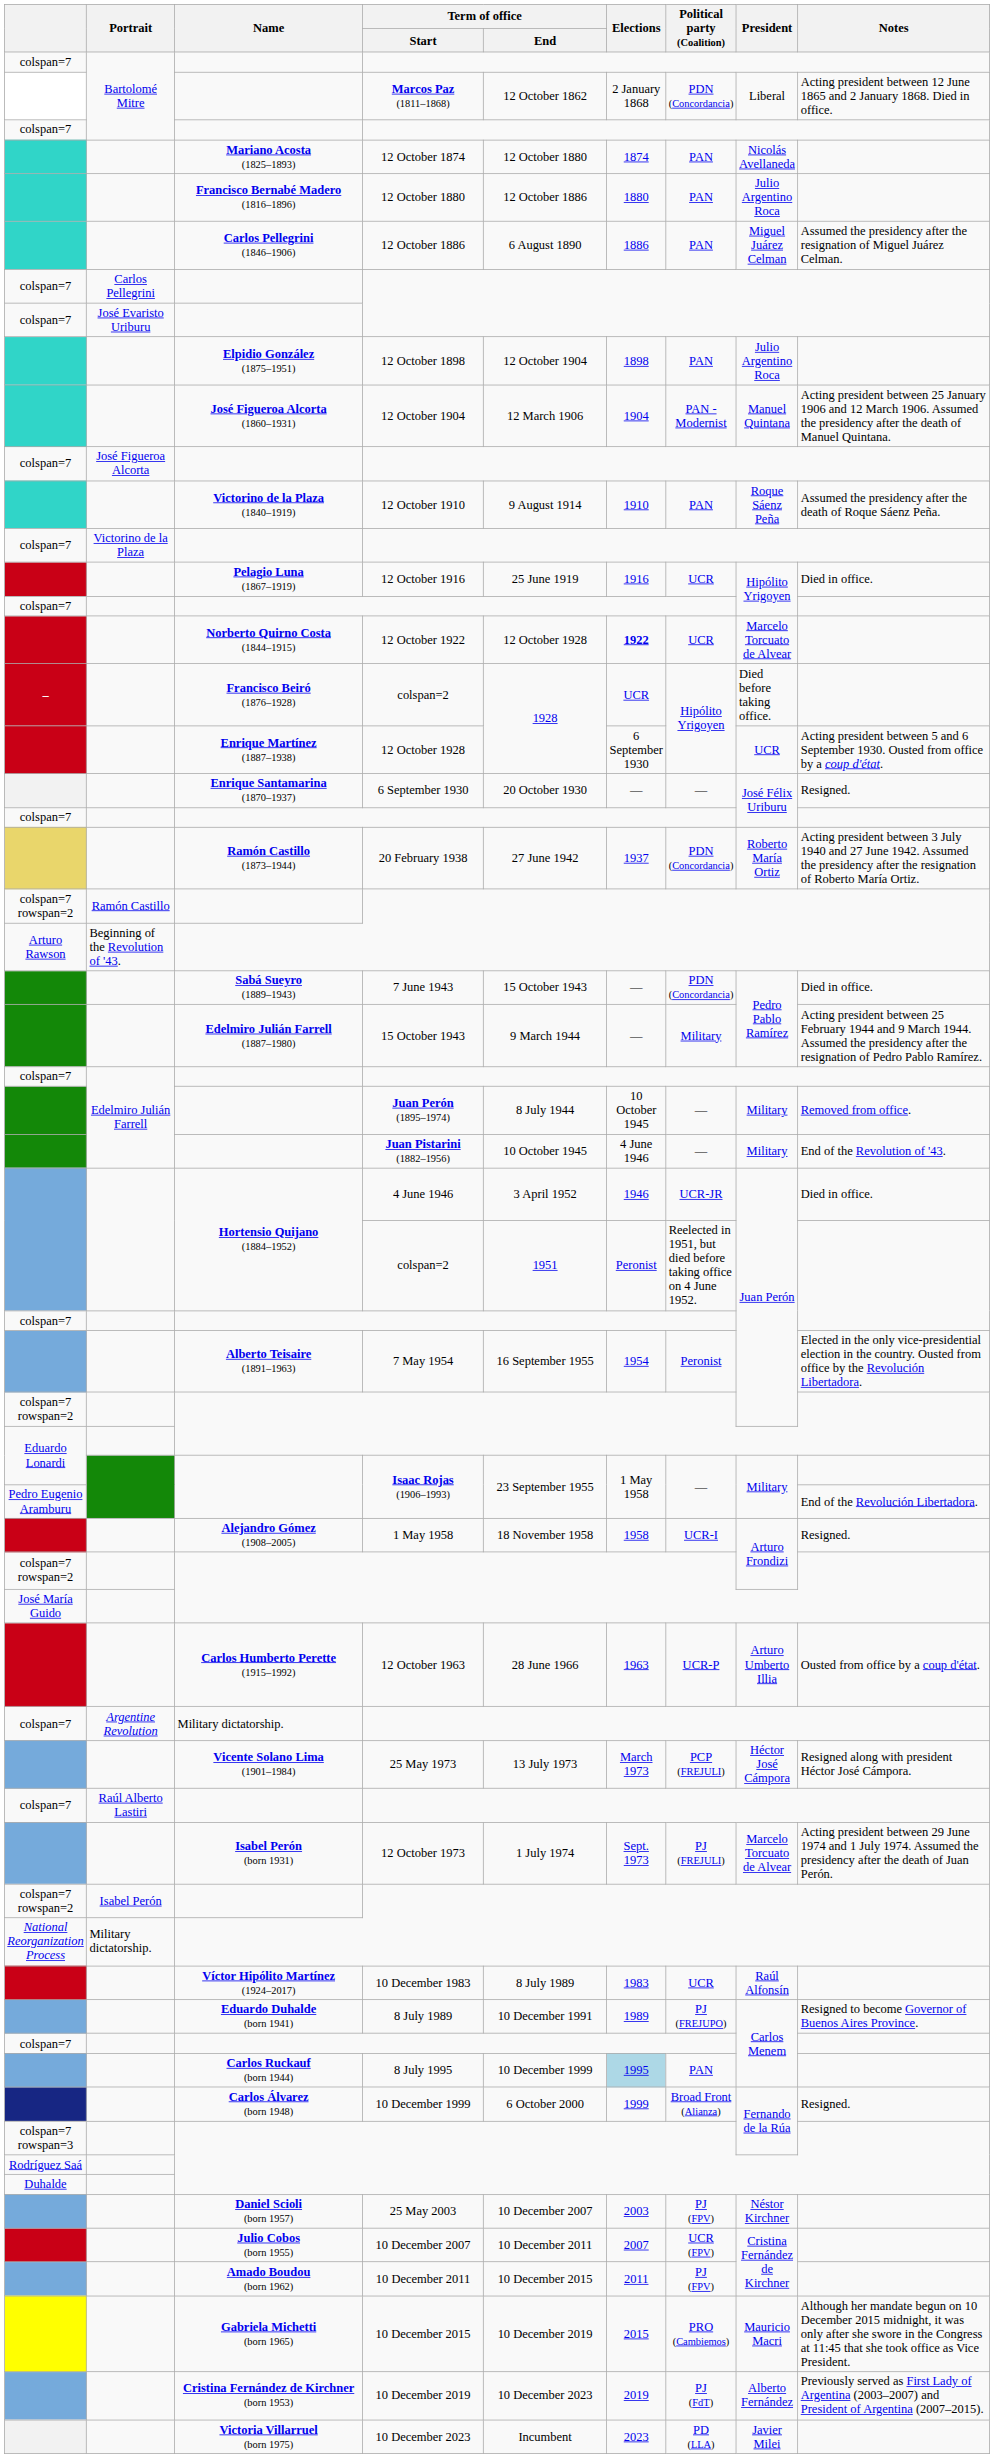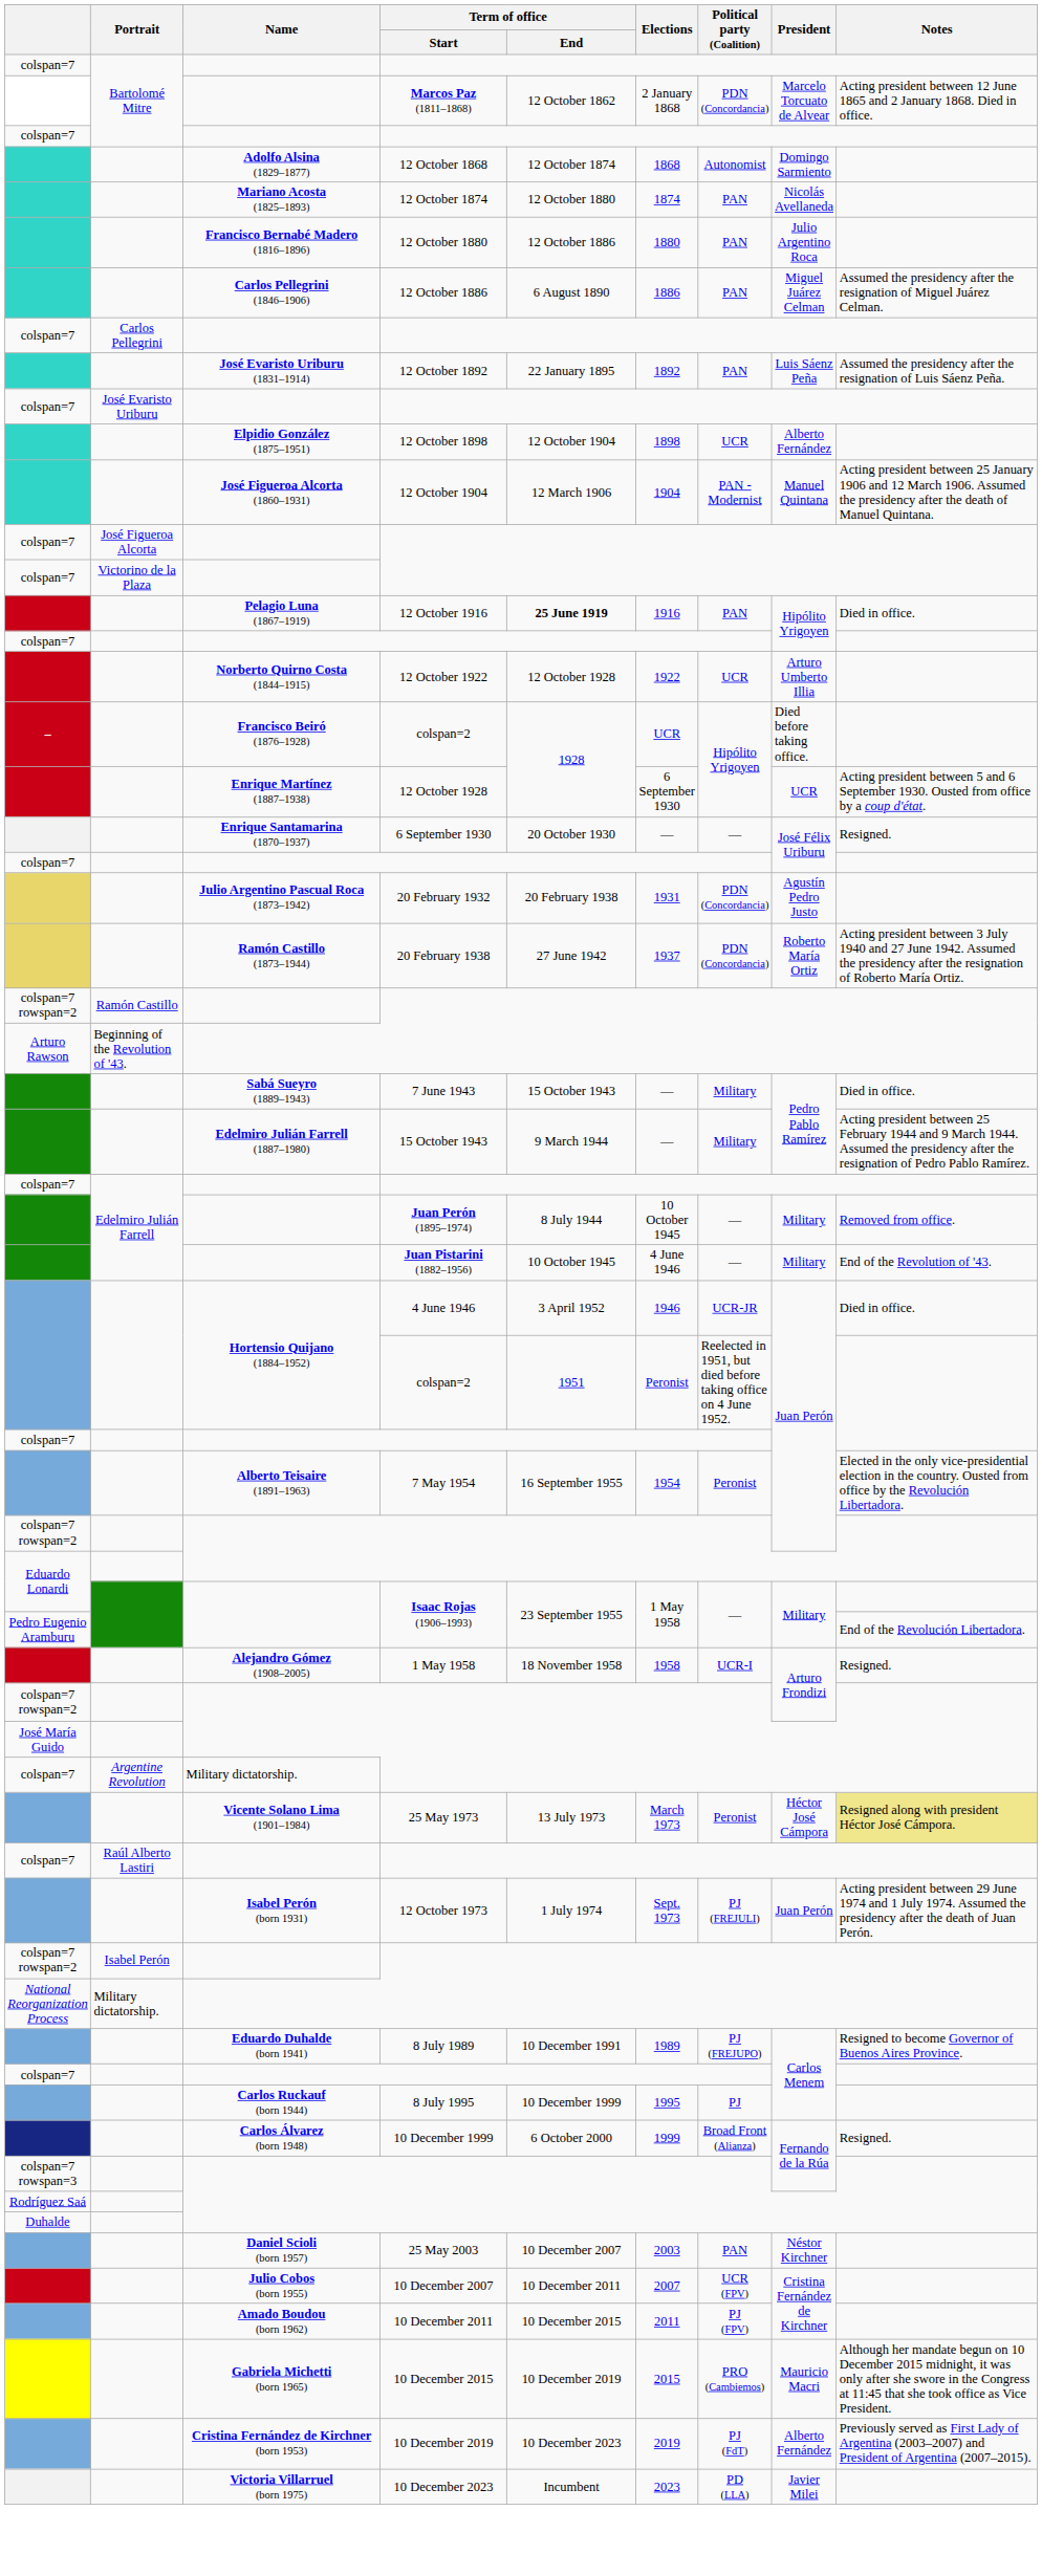Marcos Paz (1811–1868) | President: Liberal -> Marcelo Torcuato de Alvear
+ row: Adolfo Alsina (1829–1877) | 12 October 1868 | 12 October 1874 | 1868 | Autonomist | Domingo Sarmiento
+ row: José Evaristo Uriburu (1831–1914) | 12 October 1892 | 22 January 1895 | 1892 | PAN | Luis Sáenz Peña | Assumed the presidency after the resignation of Luis Sáenz Peña.
12 October 1898 | Political party (Coalition): PAN -> UCR
12 October 1898 | President: Julio Argentino Roca -> Alberto Fernández
- row: Victorino de la Plaza (1840–1919) | 12 October 1910 | 9 August 1914 | 1910 | PAN | Roque Sáenz Peña | Assumed the presidency after the death of Roque Sáenz Peña.
12 October 1916 | Term of office / End: normal -> bold
12 October 1916 | Political party (Coalition): UCR -> PAN
12 October 1922 | Elections: bold -> normal
12 October 1922 | President: Marcelo Torcuato de Alvear -> Arturo Umberto Illia
+ row: Julio Argentino Pascual Roca (1873–1942) | 20 February 1932 | 20 February 1938 | 1931 | PDN (Concordancia) | Agustín Pedro Justo
7 June 1943 | Political party (Coalition): PDN (Concordancia) -> Military
- row: Carlos Humberto Perette (1915–1992) | 12 October 1963 | 28 June 1966 | 1963 | UCR-P | Arturo Umberto Illia | Ousted from office by a coup d'état.
25 May 1973 | Political party (Coalition): PCP (FREJULI) -> Peronist
25 May 1973 | Notes: no background -> khaki background
12 October 1973 | President: Marcelo Torcuato de Alvear -> Juan Perón
- row: Víctor Hipólito Martínez (1924–2017) | 10 December 1983 | 8 July 1989 | 1983 | UCR | Raúl Alfonsín
8 July 1995 | Elections: lightblue background -> no background
8 July 1995 | Political party (Coalition): PAN -> PJ
25 May 2003 | Political party (Coalition): PJ (FPV) -> PAN
